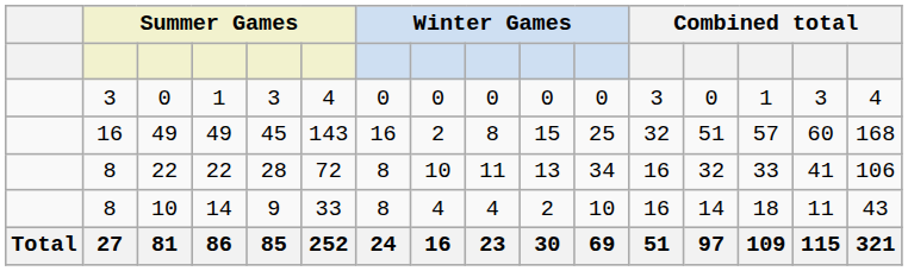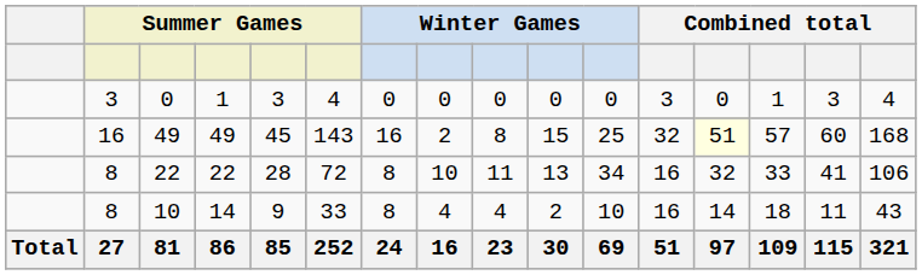row 4 | column 13: no background -> lightyellow background
